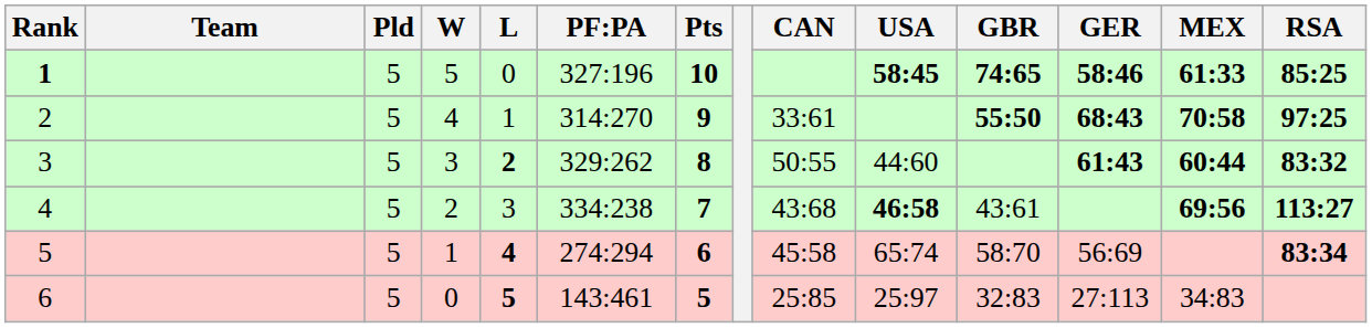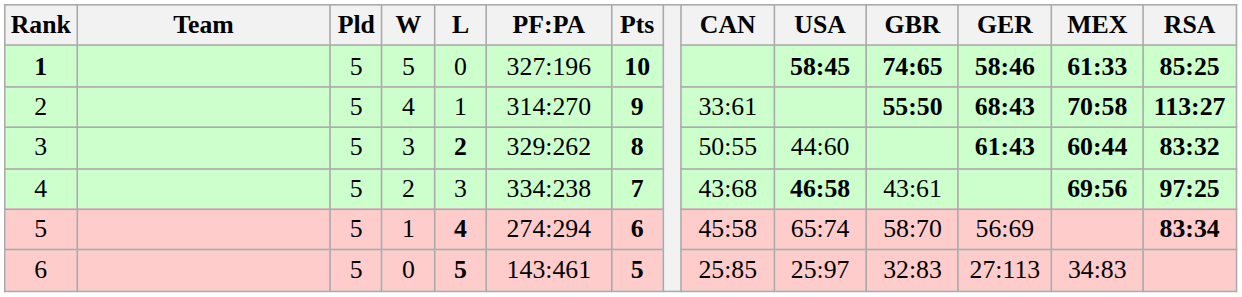row 3 | RSA: 97:25 -> 113:27
row 5 | RSA: 113:27 -> 97:25
